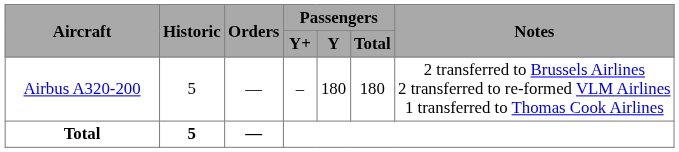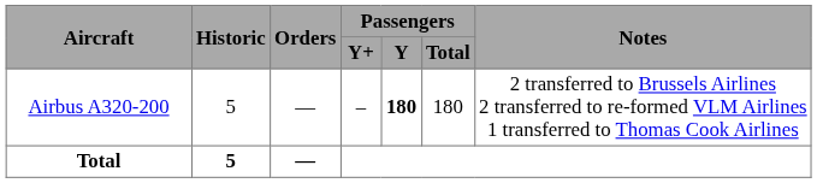Airbus A320-200 | Passengers / Y: normal -> bold
